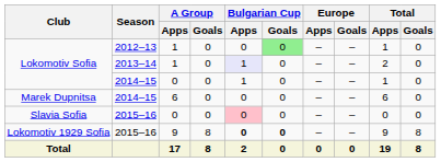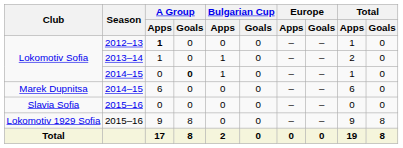Lokomotiv Sofia / 2012–13 | A Group / Apps: normal -> bold
Lokomotiv Sofia / 2012–13 | Bulgarian Cup / Goals: lightgreen background -> no background
Lokomotiv Sofia / 2013–14 | Bulgarian Cup / Apps: lavender background -> no background
Lokomotiv Sofia / 2014–15 | A Group / Goals: normal -> bold
Slavia Sofia | Bulgarian Cup / Apps: pink background -> no background
Lokomotiv 1929 Sofia | Bulgarian Cup / Apps: bold -> normal
Lokomotiv 1929 Sofia | Bulgarian Cup / Goals: bold -> normal
